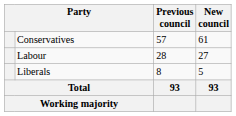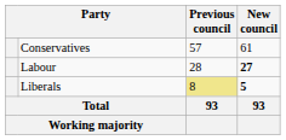Labour | New council: normal -> bold
Liberals | Previous council: no background -> khaki background
Liberals | New council: normal -> bold
